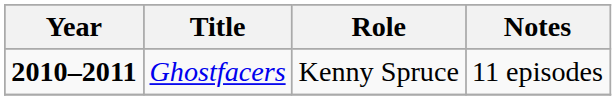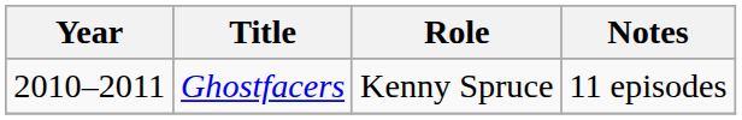Ghostfacers | Year: bold -> normal
